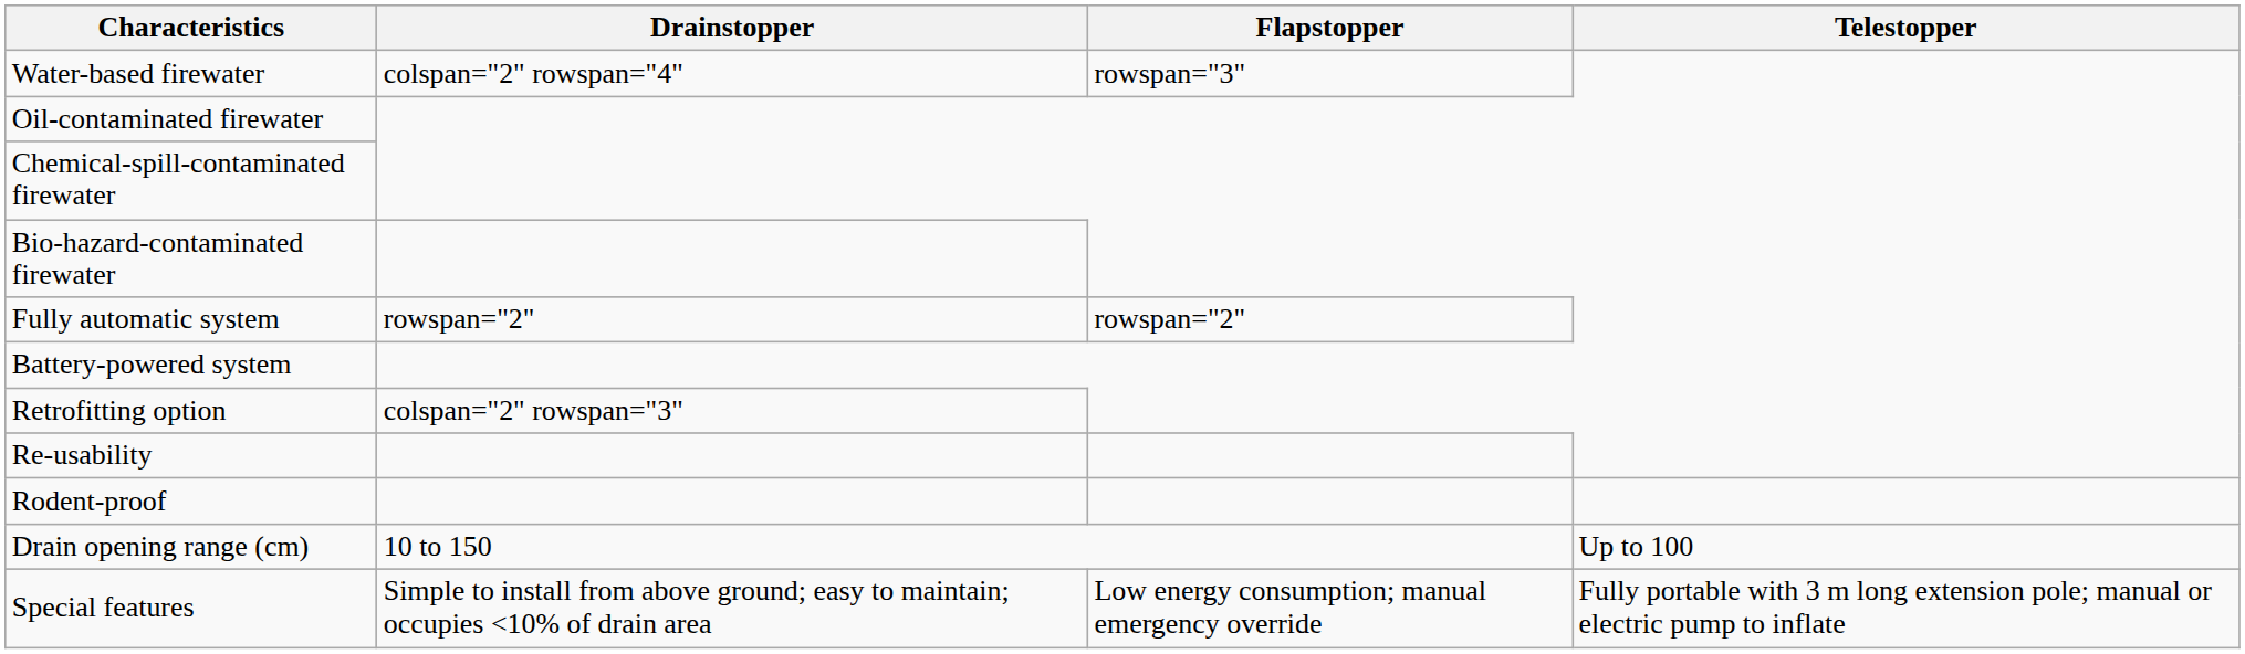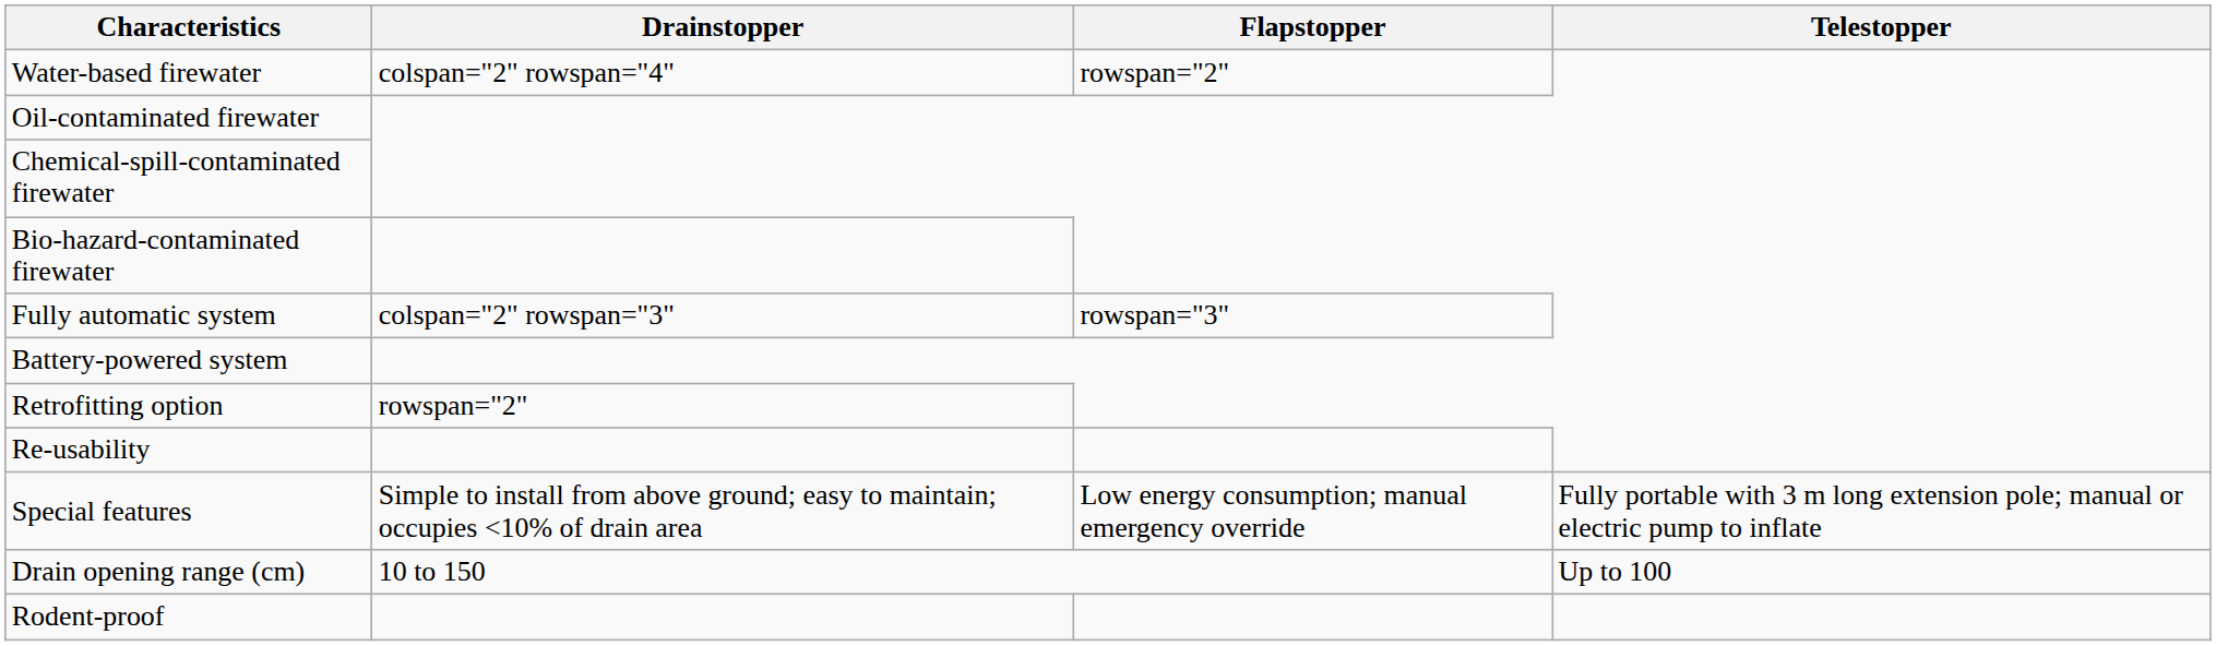Water-based firewater | Flapstopper: rowspan="3" -> rowspan="2"
Fully automatic system | Drainstopper: rowspan="2" -> colspan="2" rowspan="3"
Fully automatic system | Flapstopper: rowspan="2" -> rowspan="3"
Retrofitting option | Drainstopper: colspan="2" rowspan="3" -> rowspan="2"
rows swapped: Rodent-proof <-> Special features
